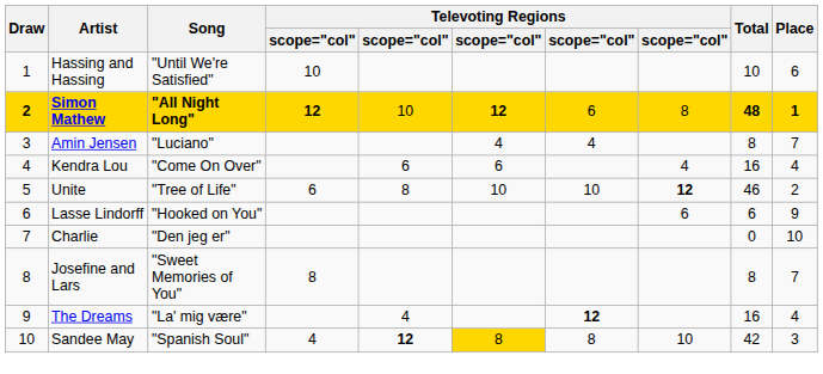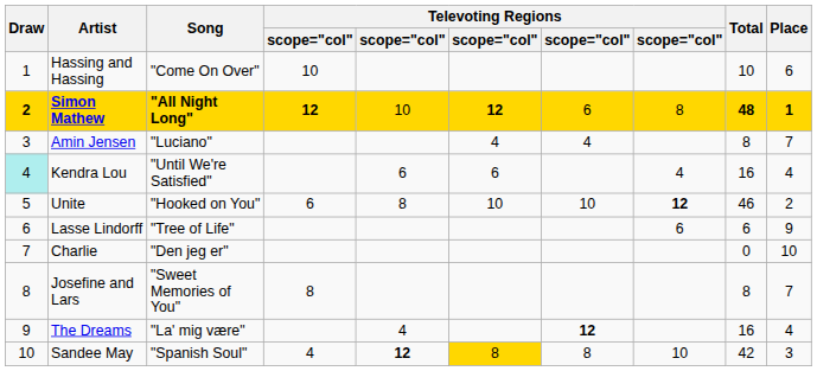Hassing and Hassing | Song: "Until We're Satisfied" -> "Come On Over"
Kendra Lou | Draw: no background -> paleturquoise background
Kendra Lou | Song: "Come On Over" -> "Until We're Satisfied"
Unite | Song: "Tree of Life" -> "Hooked on You"
Lasse Lindorff | Song: "Hooked on You" -> "Tree of Life"
